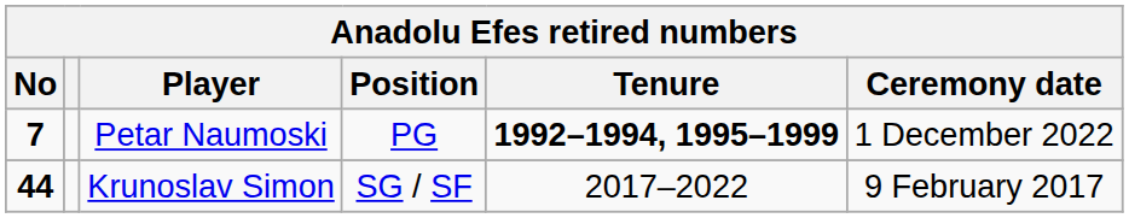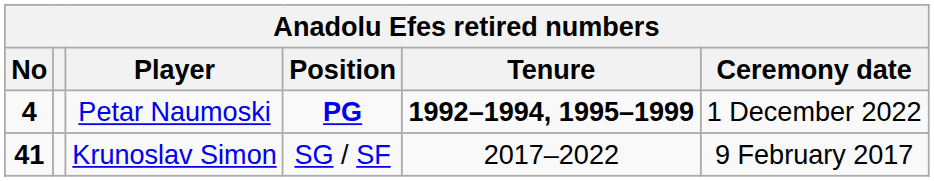Petar Naumoski | No: 7 -> 4
Petar Naumoski | Position: normal -> bold
Krunoslav Simon | No: 44 -> 41
